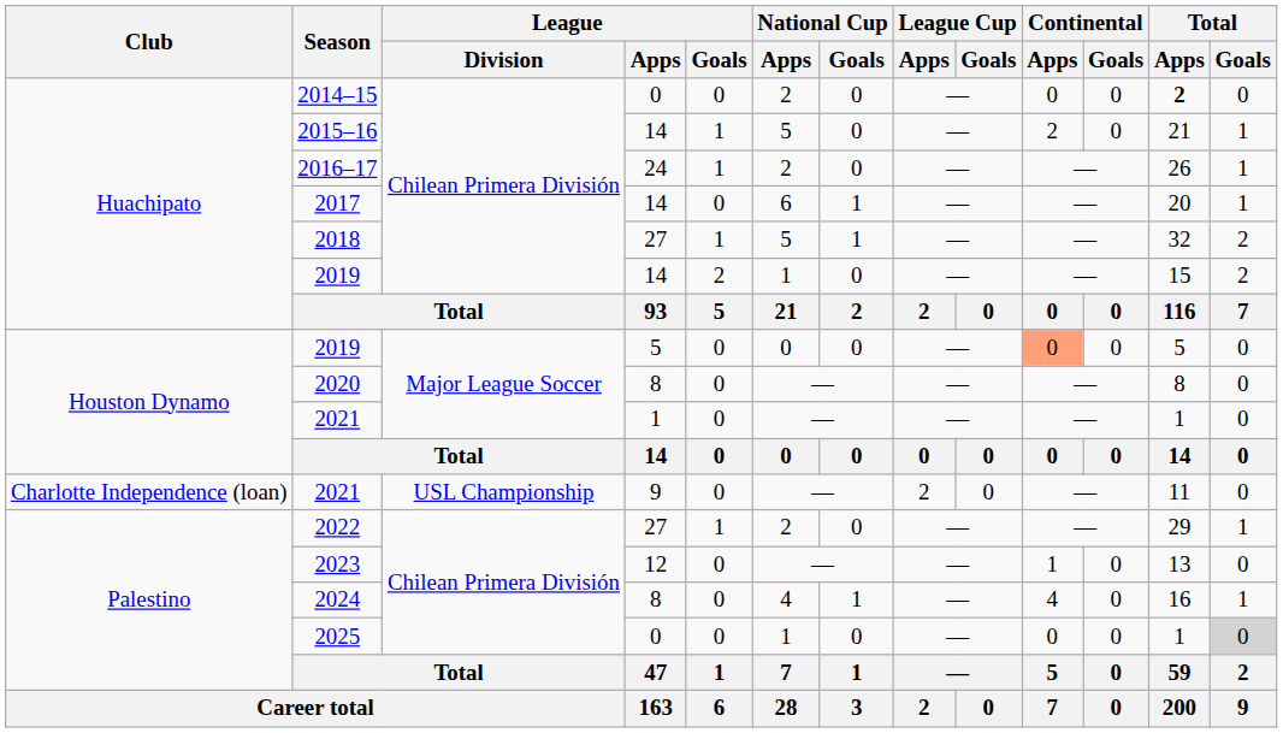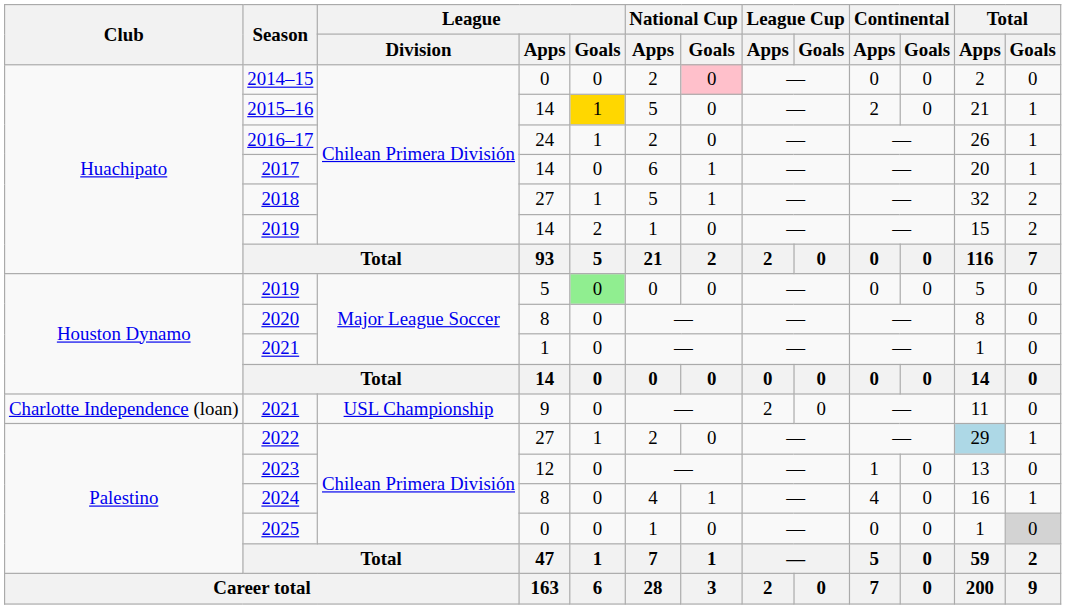2014–15 | National Cup / Goals: no background -> pink background
2014–15 | Total / Apps: bold -> normal
2015–16 | League / Goals: no background -> gold background
2019 / 5 | League / Goals: no background -> lightgreen background
2019 / 5 | Continental / Apps: lightsalmon background -> no background
2022 | Total / Apps: no background -> lightblue background
